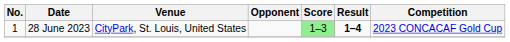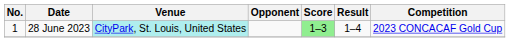28 June 2023 | Venue: no background -> paleturquoise background
28 June 2023 | Result: bold -> normal
